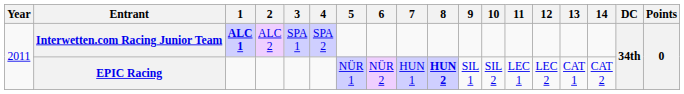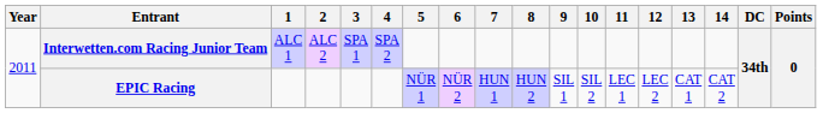Interwetten.com Racing Junior Team | 1: bold -> normal
EPIC Racing | 8: bold -> normal
